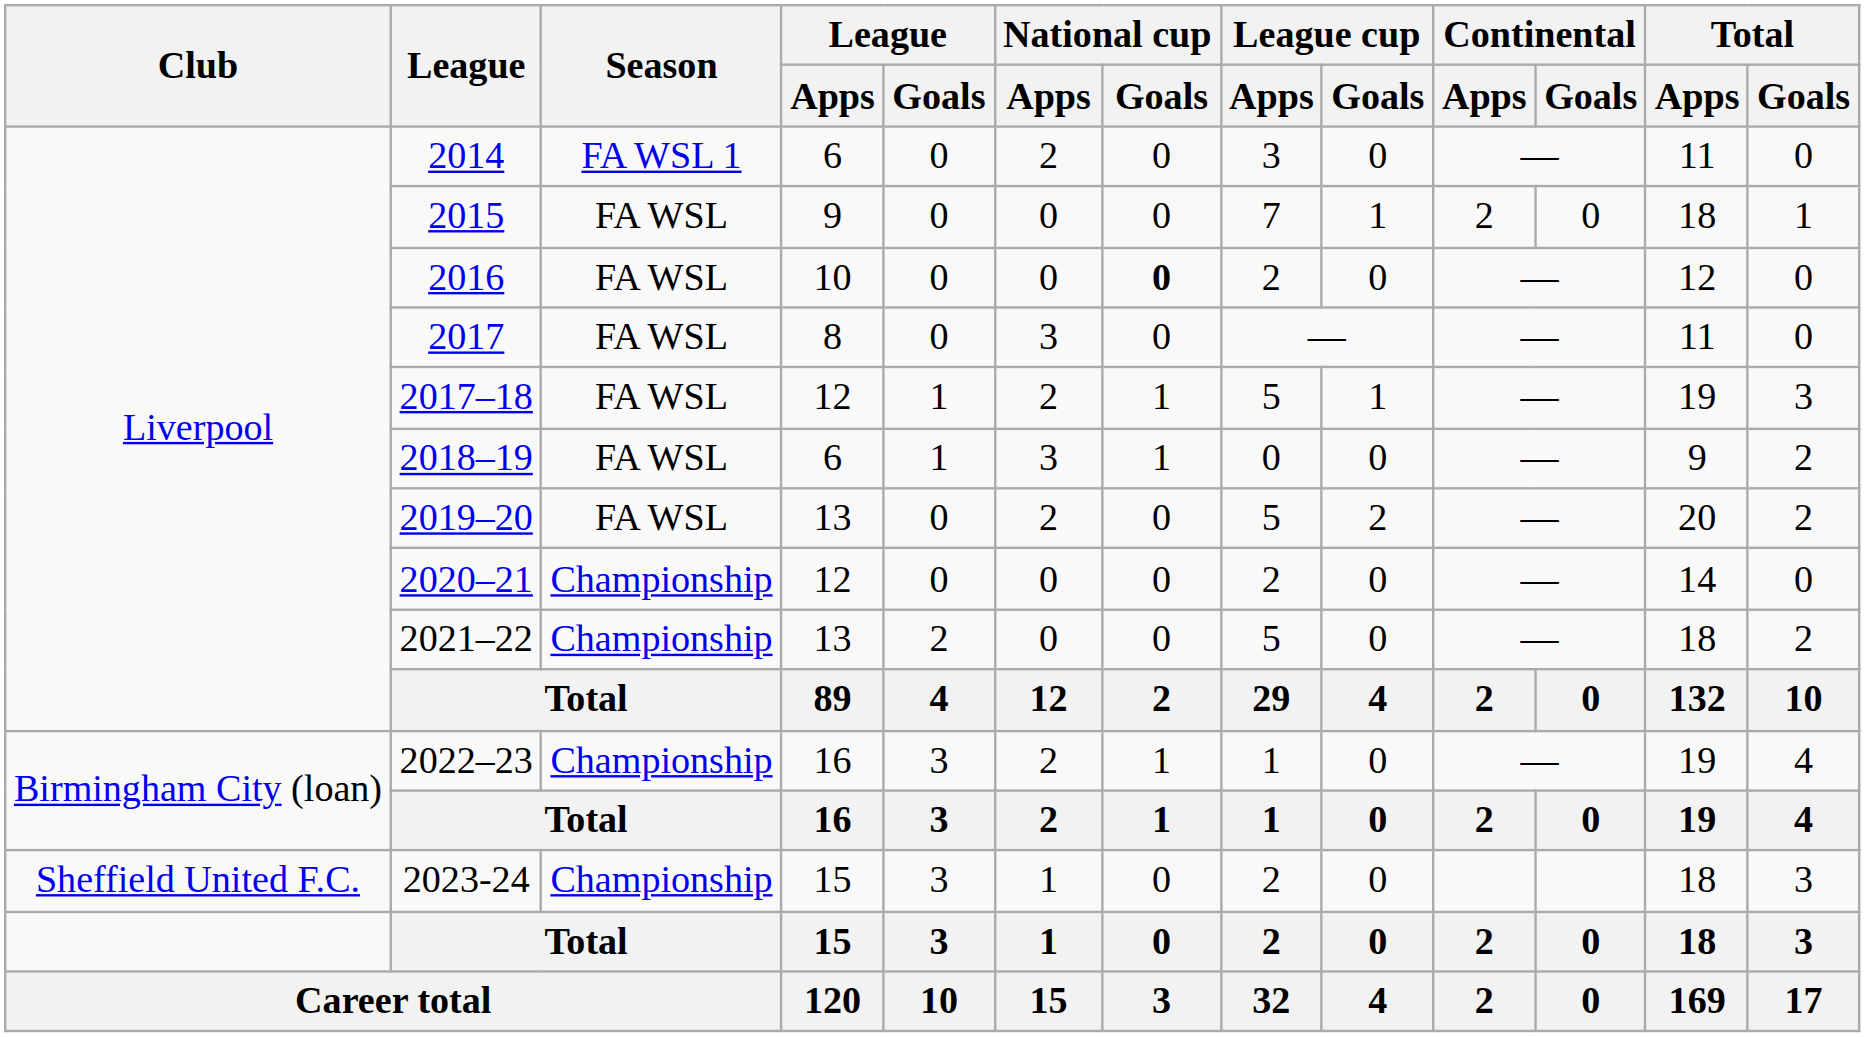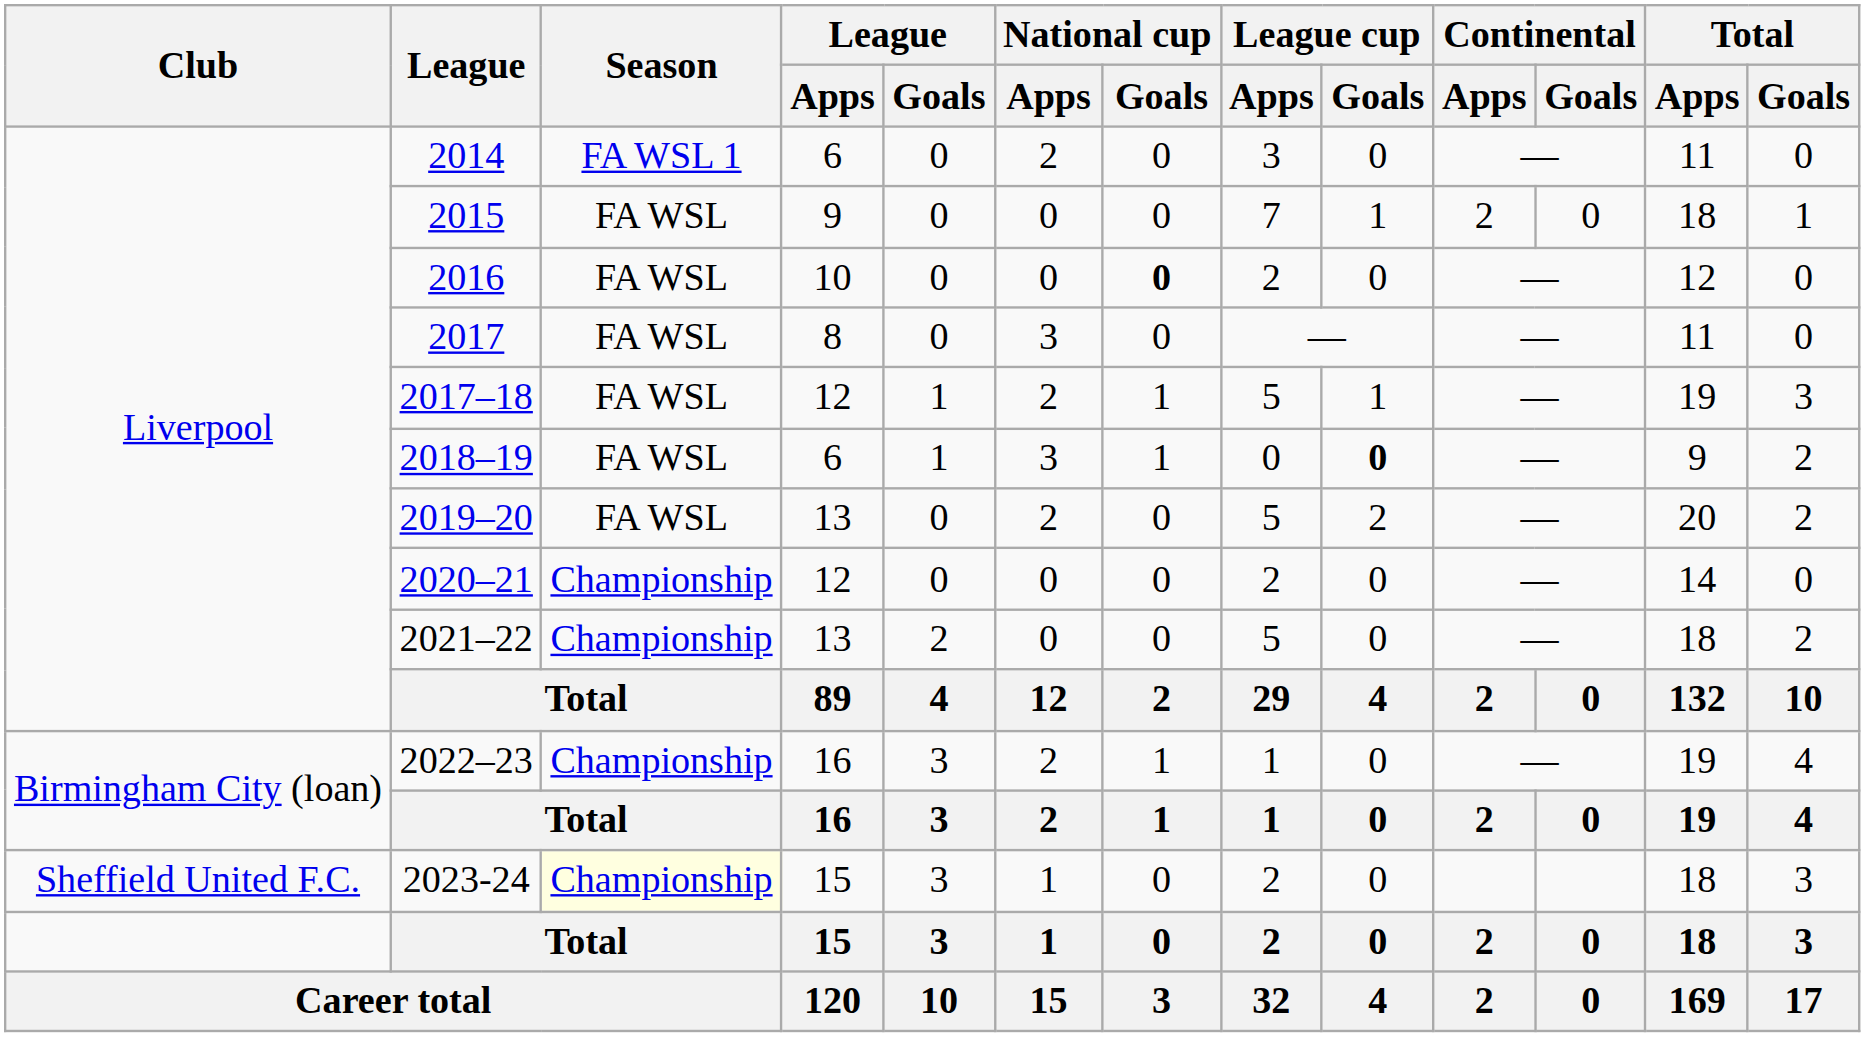2018–19 | League cup / Goals: normal -> bold
2023-24 | Season: no background -> lightyellow background
